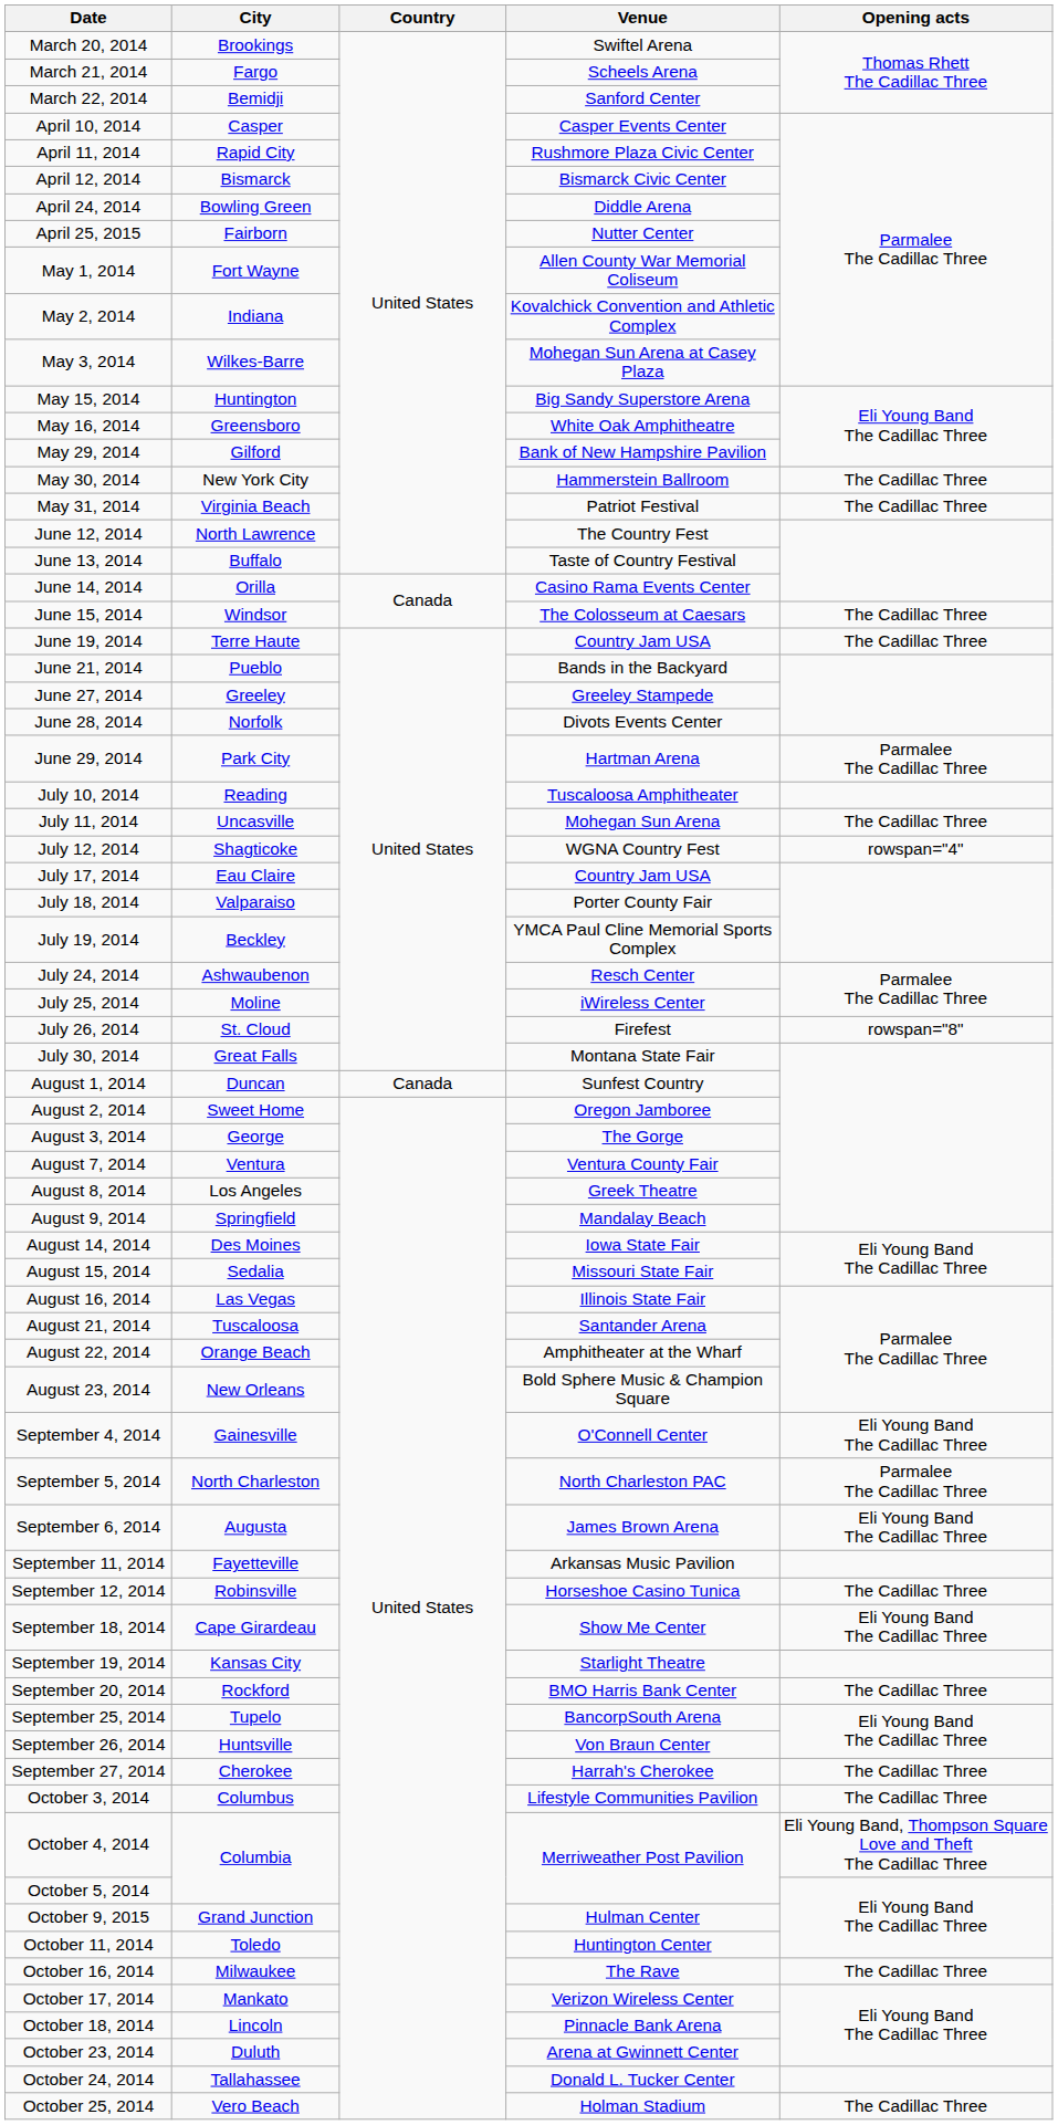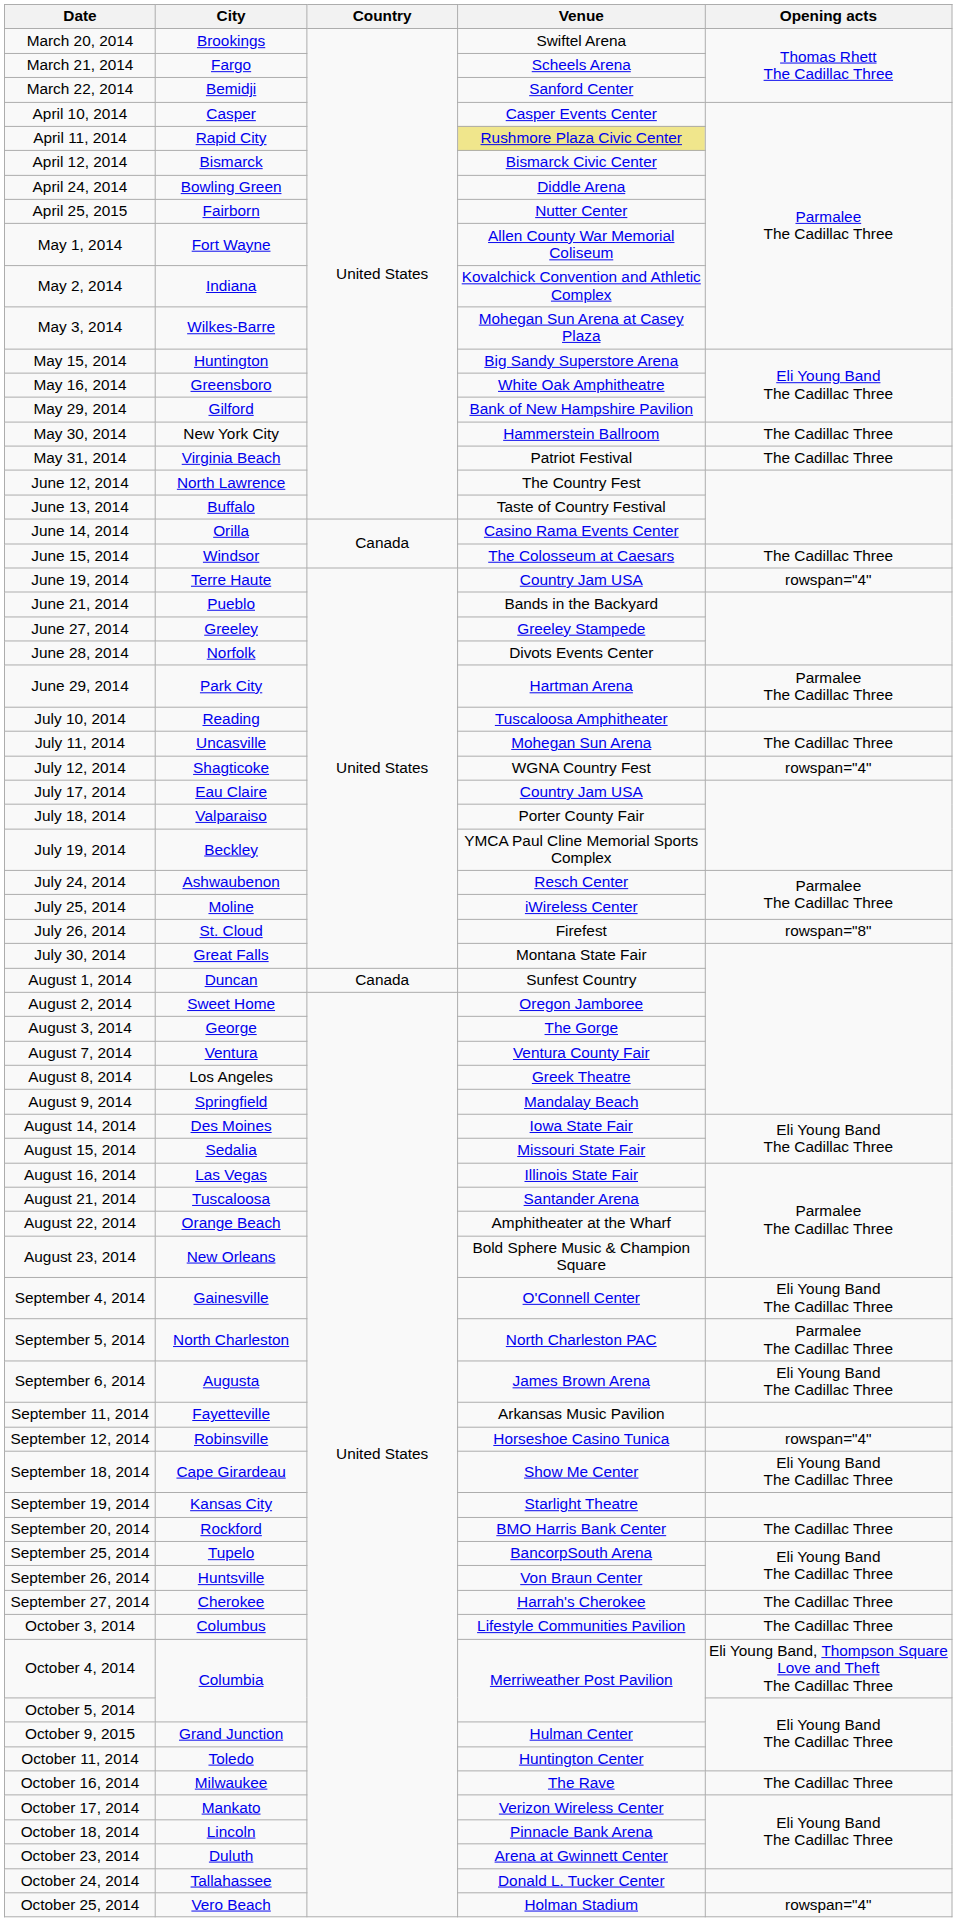April 11, 2014 | Venue: no background -> khaki background
June 19, 2014 | Opening acts: The Cadillac Three -> rowspan="4"
September 12, 2014 | Opening acts: The Cadillac Three -> rowspan="4"
October 25, 2014 | Opening acts: The Cadillac Three -> rowspan="4"
